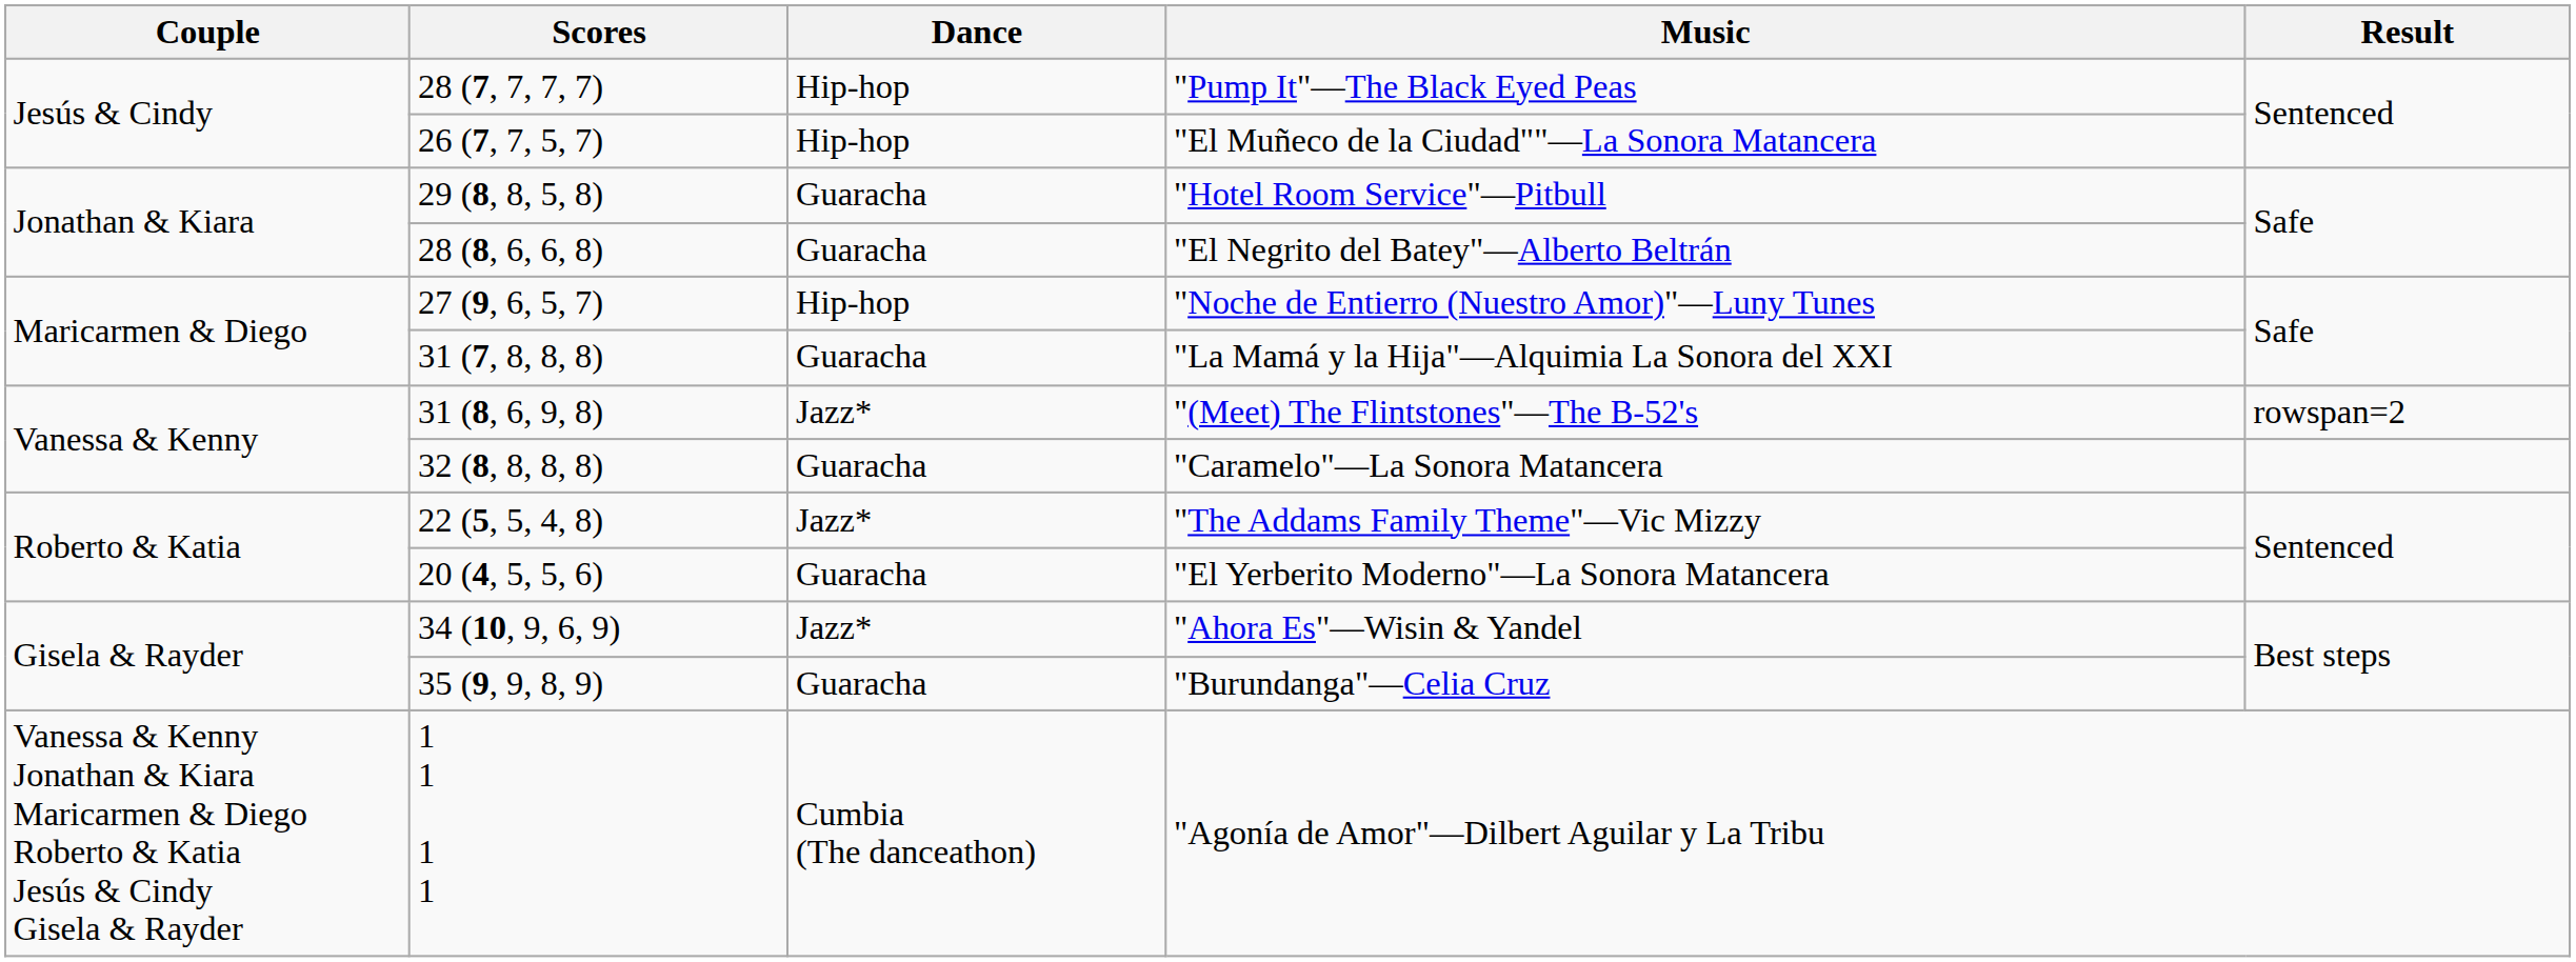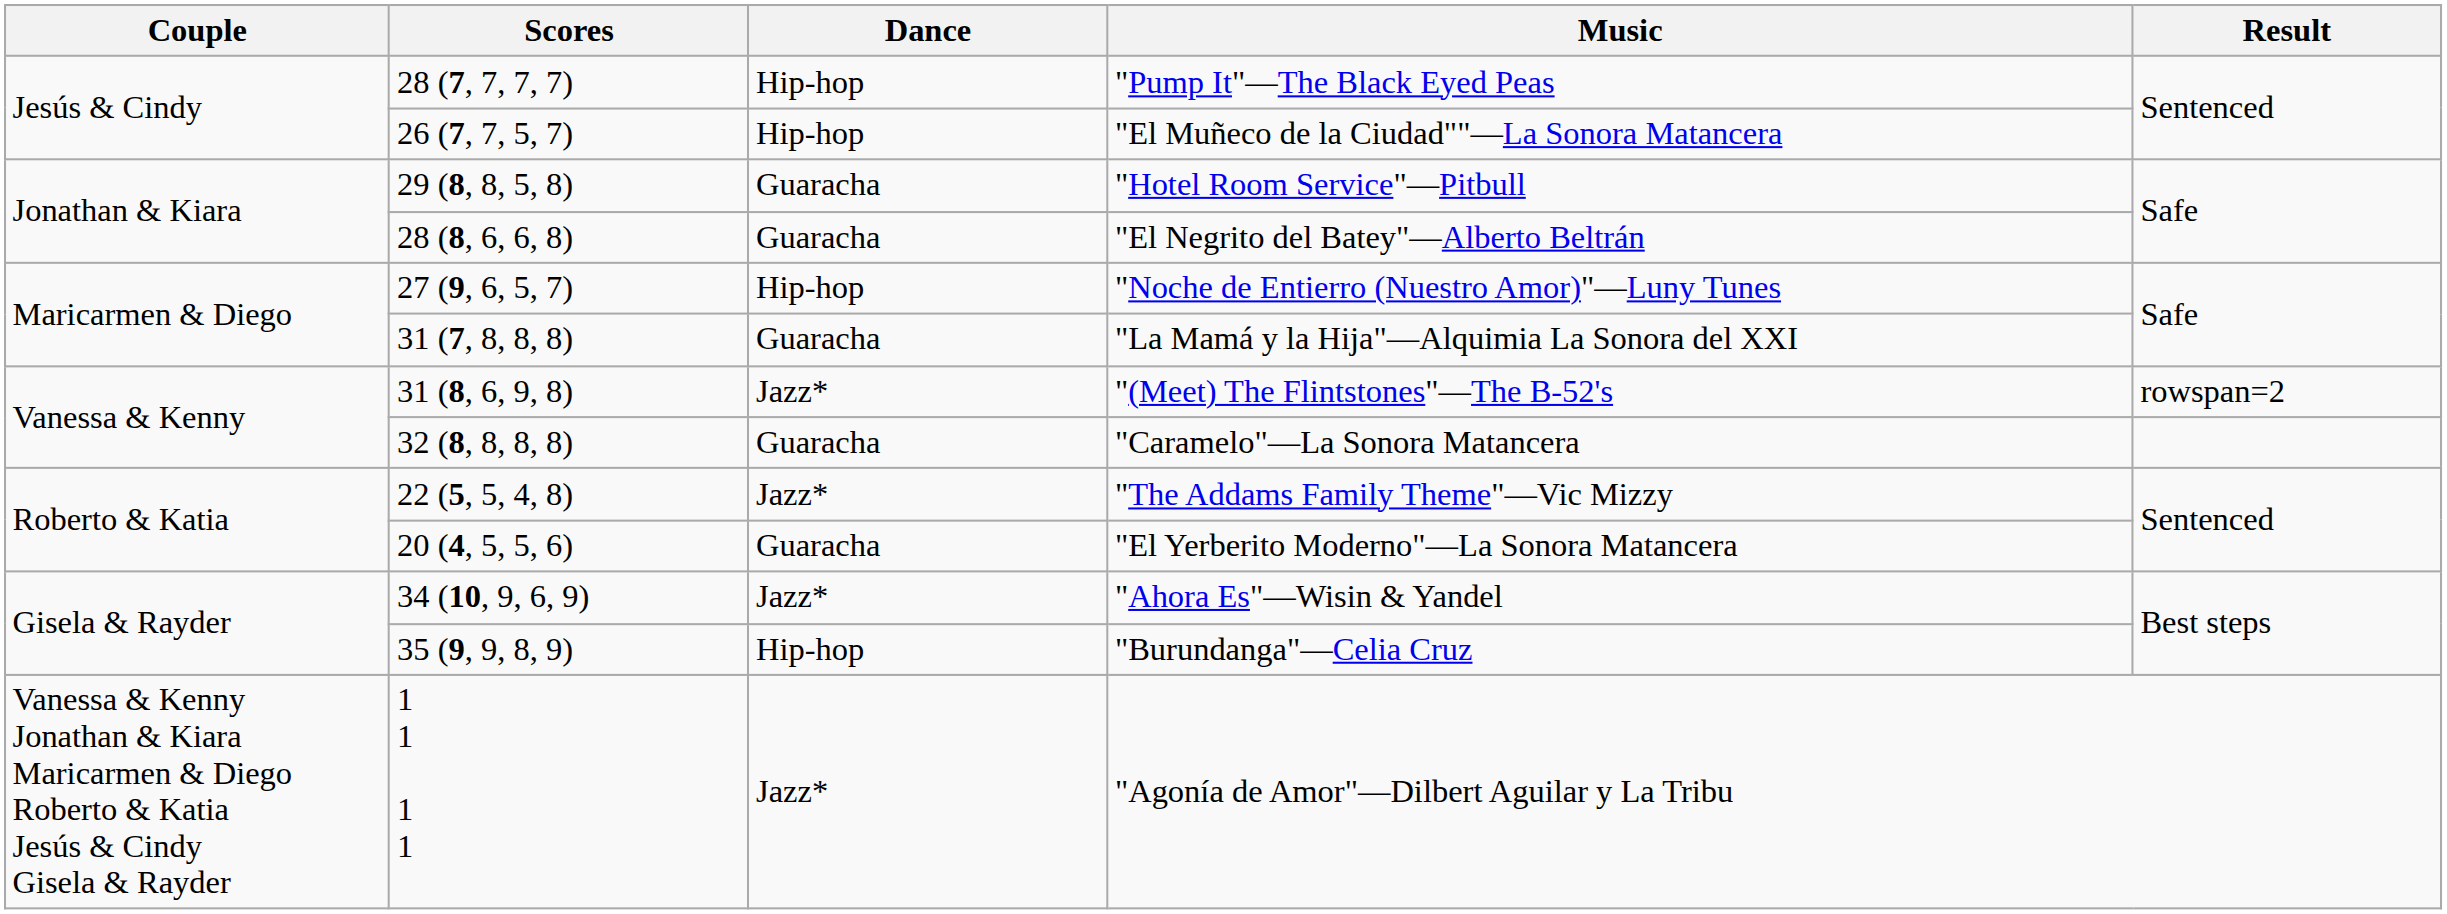"Burundanga"—Celia Cruz | Dance: Guaracha -> Hip-hop
"Agonía de Amor"—Dilbert Aguilar y La Tribu | Dance: Cumbia (The danceathon) -> Jazz*
